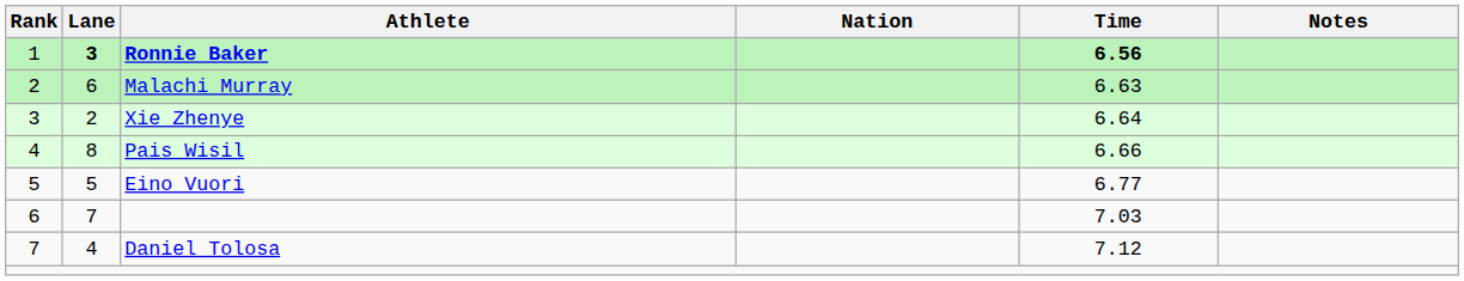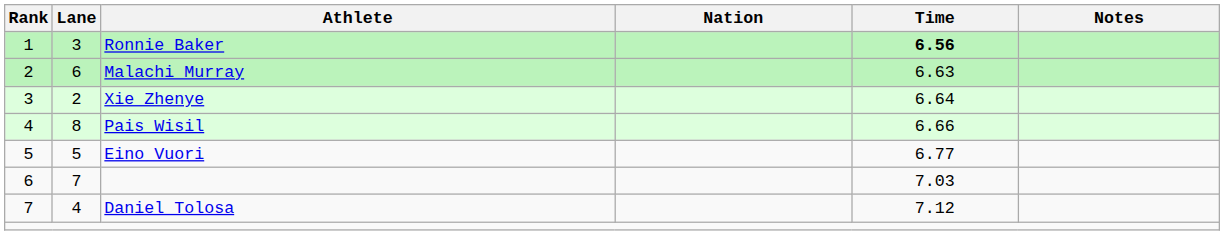1 | Lane: bold -> normal
1 | Athlete: bold -> normal
